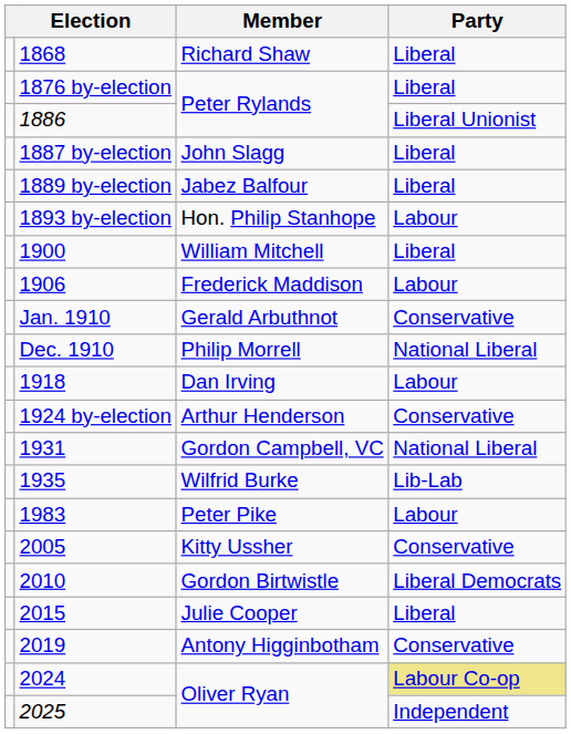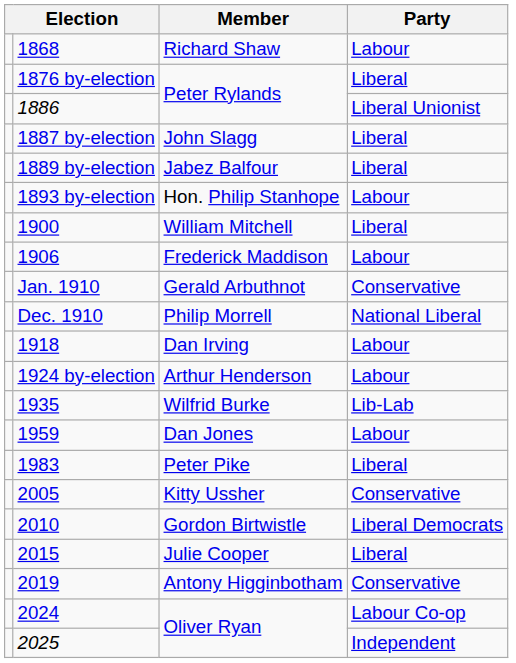Richard Shaw | Party: Liberal -> Labour
Arthur Henderson | Party: Conservative -> Labour
- row: 1931 | Gordon Campbell, VC | National Liberal
+ row: 1959 | Dan Jones | Labour
Peter Pike | Party: Labour -> Liberal
2024 / Oliver Ryan | Party: khaki background -> no background
